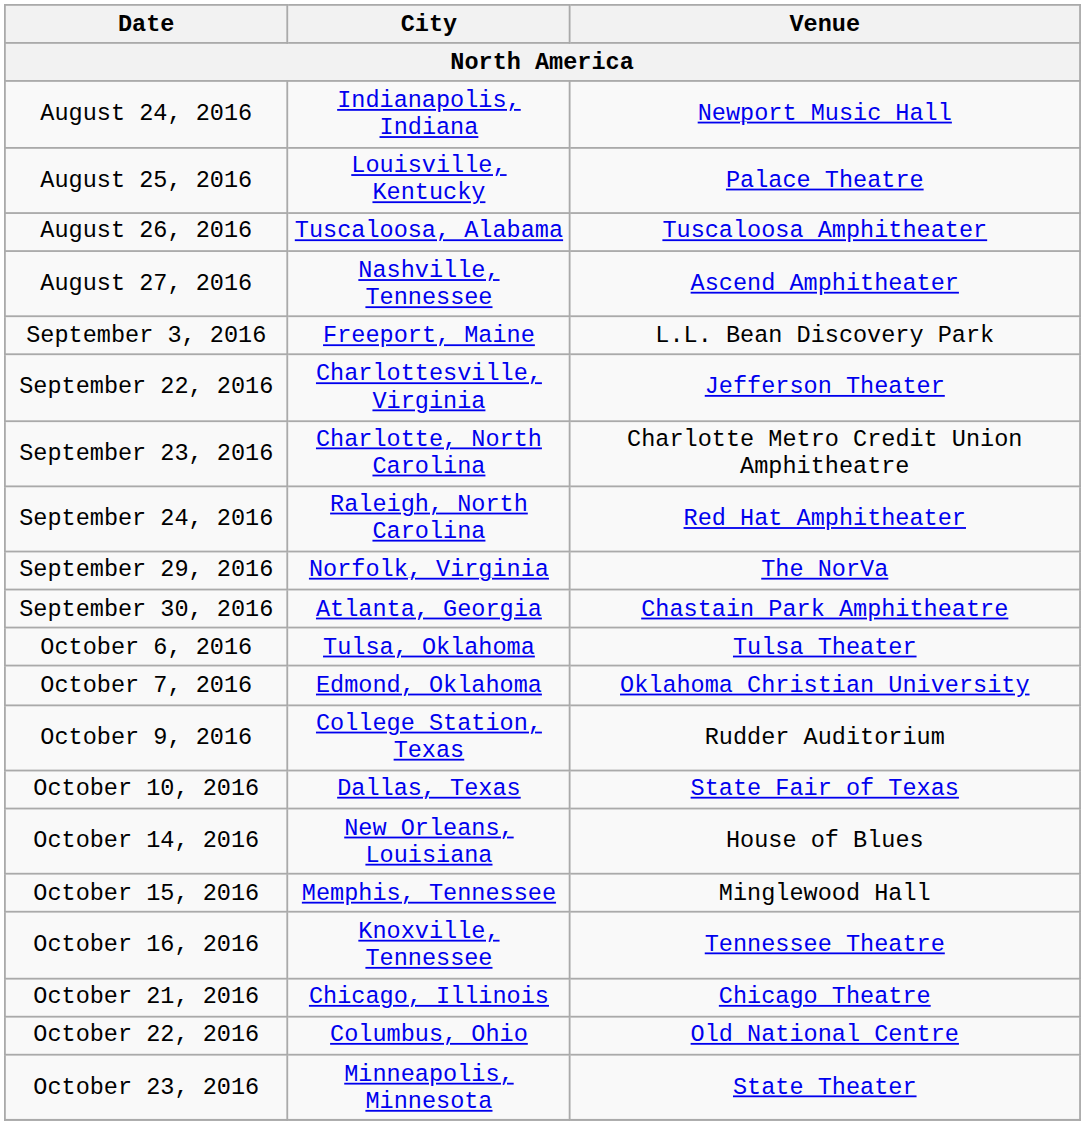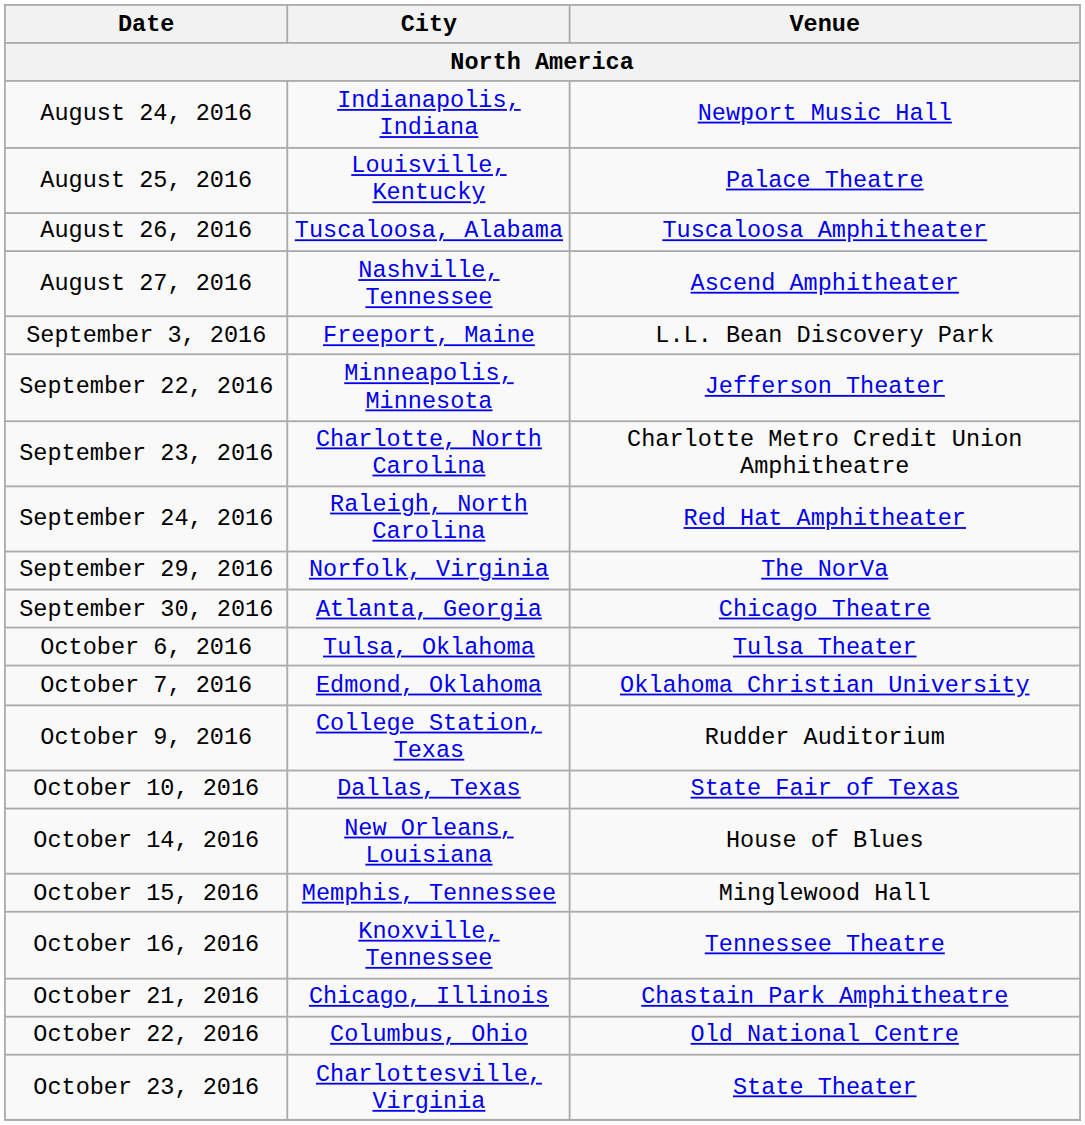September 22, 2016 | City: Charlottesville, Virginia -> Minneapolis, Minnesota
September 30, 2016 | Venue: Chastain Park Amphitheatre -> Chicago Theatre
October 21, 2016 | Venue: Chicago Theatre -> Chastain Park Amphitheatre
October 23, 2016 | City: Minneapolis, Minnesota -> Charlottesville, Virginia
